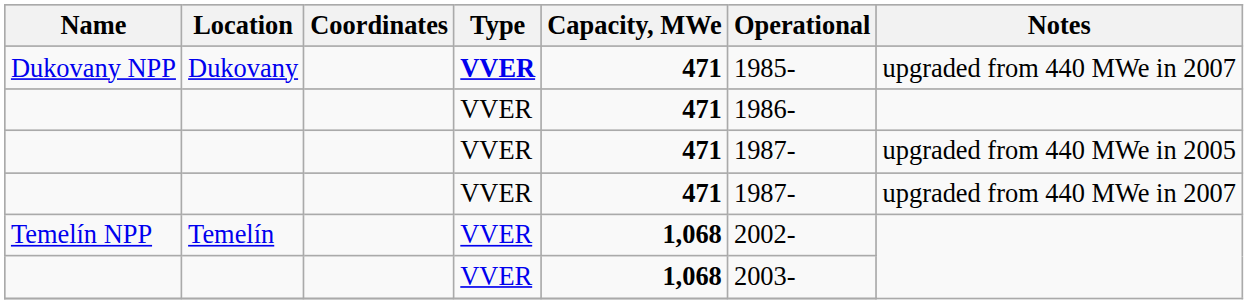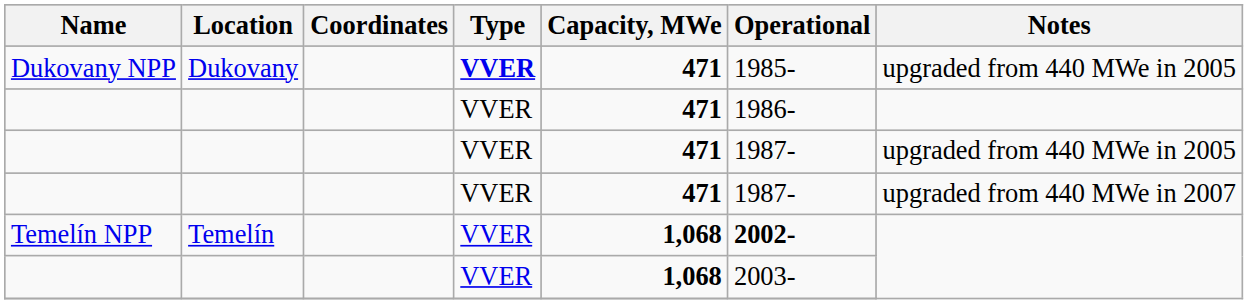Dukovany NPP | Notes: upgraded from 440 MWe in 2007 -> upgraded from 440 MWe in 2005
Temelín NPP | Operational: normal -> bold
